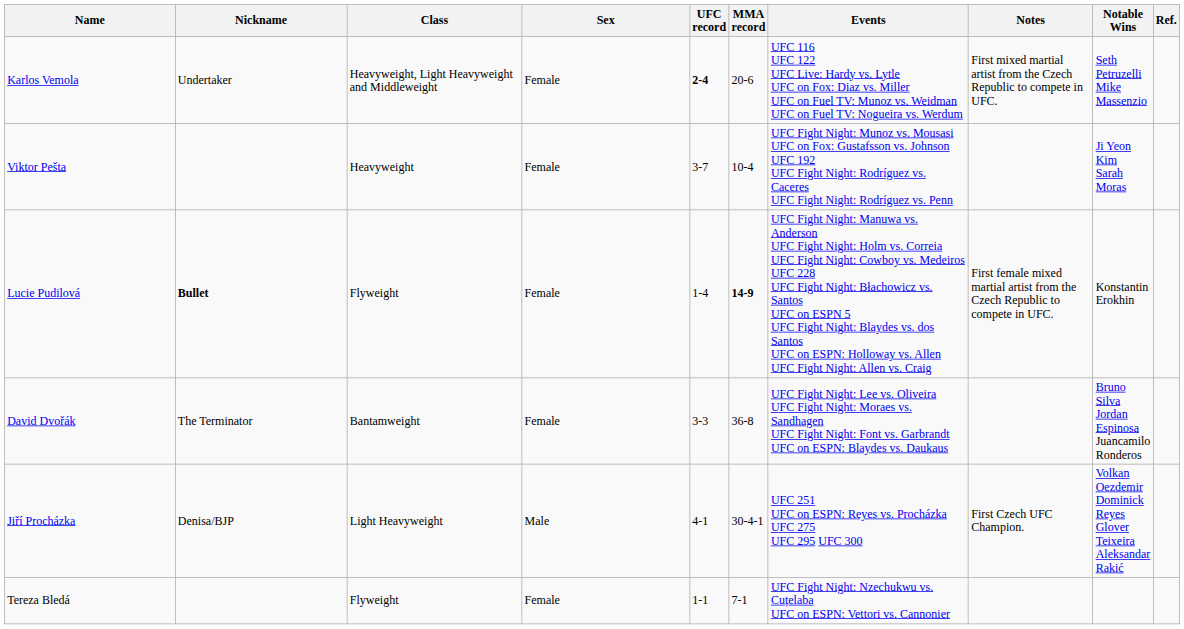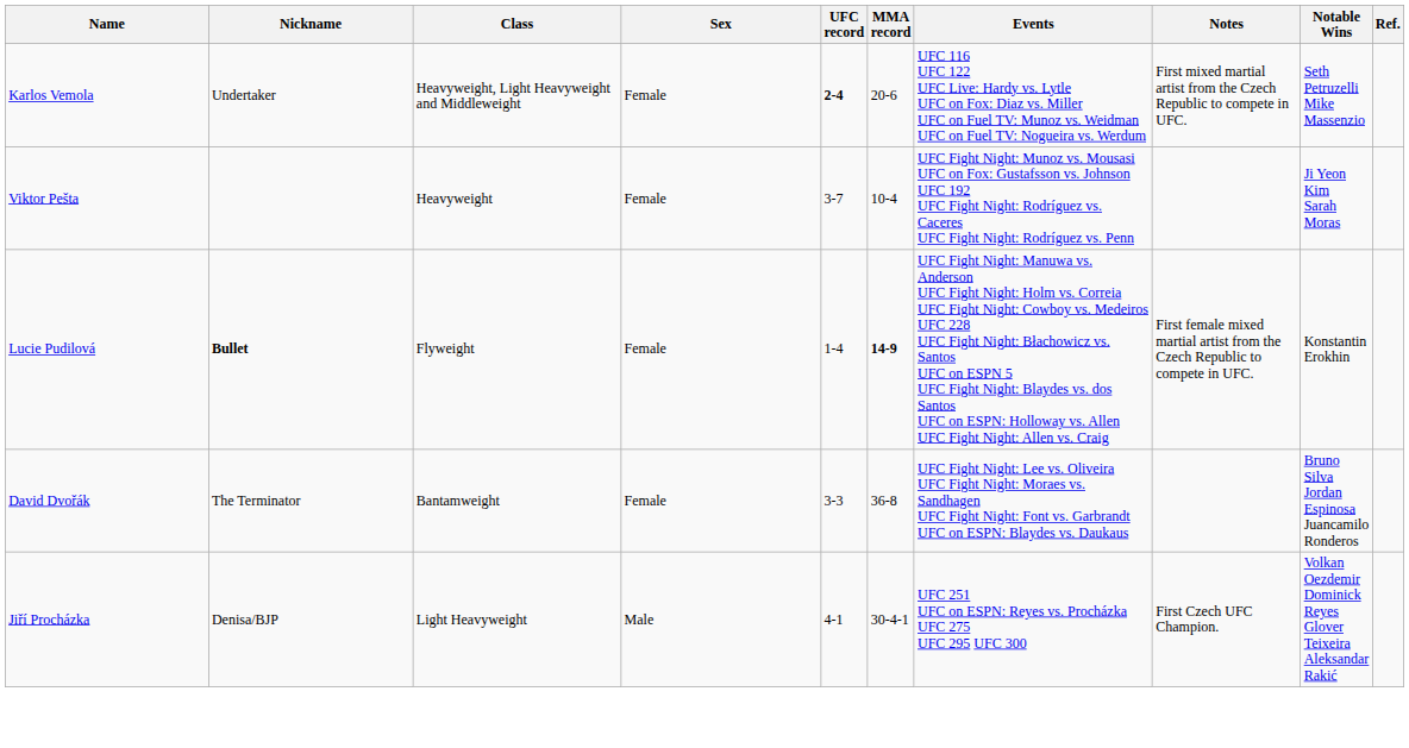- row: Tereza Bledá | Flyweight | Female | 1-1 | 7-1 | UFC Fight Night: Nzechukwu vs. Cuțelaba UFC on ESPN: Vettori vs. Cannonier
